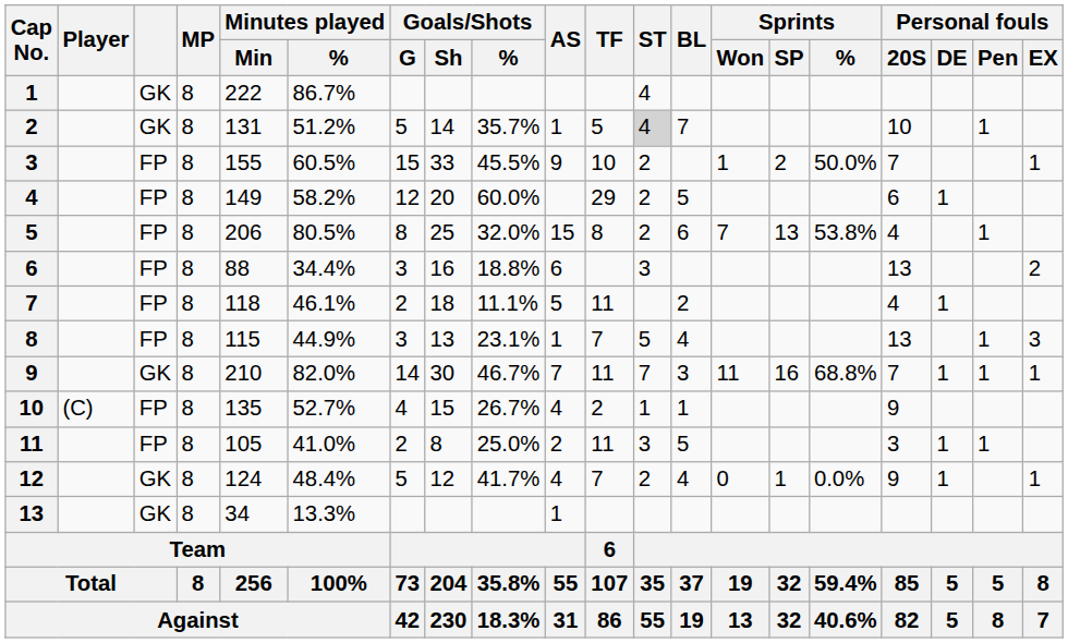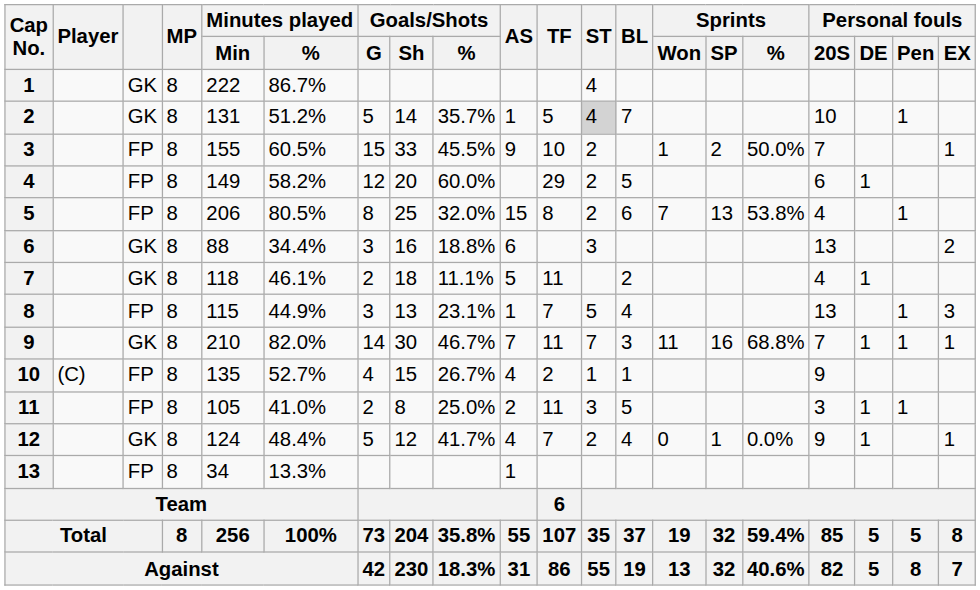row 8 | column 3: FP -> GK
row 9 | column 3: FP -> GK
row 15 | column 3: GK -> FP
